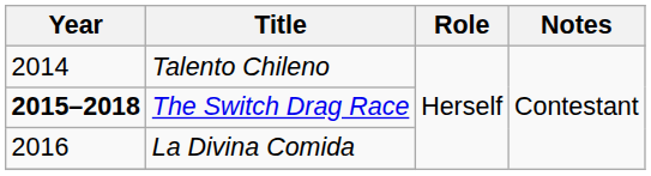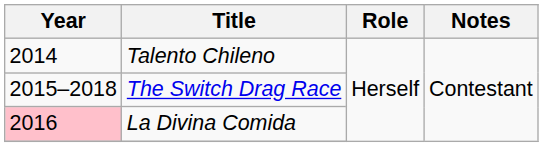The Switch Drag Race | Year: bold -> normal
La Divina Comida | Year: no background -> pink background
